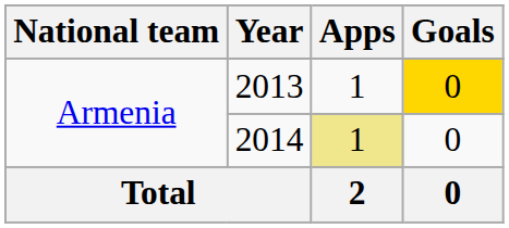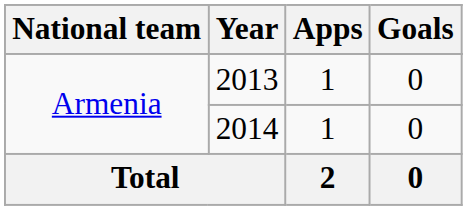2013 | Goals: gold background -> no background
2014 | Apps: khaki background -> no background
